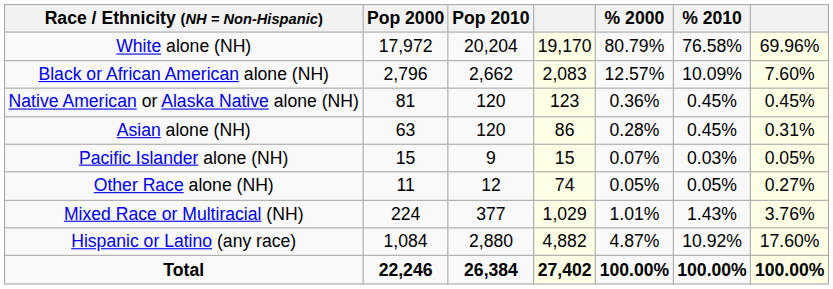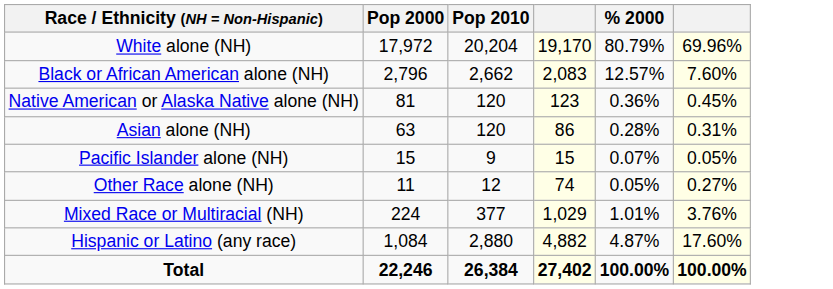- column: % 2010 | 76.58% | 10.09% | 0.45% | 0.45% | 0.03% | 0.05% | 1.43% | 10.92% | 100.00%
